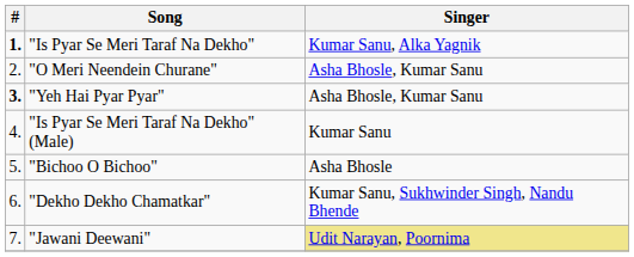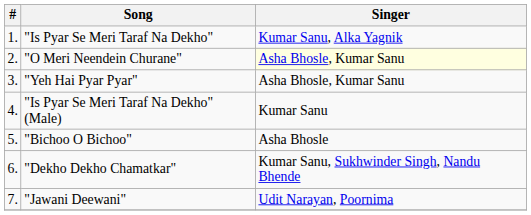"Is Pyar Se Meri Taraf Na Dekho" | #: bold -> normal
"O Meri Neendein Churane" | Singer: no background -> lightyellow background
"Yeh Hai Pyar Pyar" | #: bold -> normal
"Jawani Deewani" | Singer: khaki background -> no background
